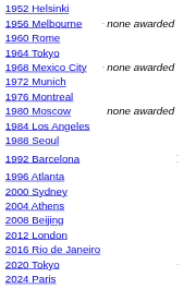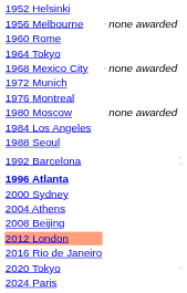1996 Atlanta | column 1: normal -> bold
2012 London | column 1: no background -> lightsalmon background
